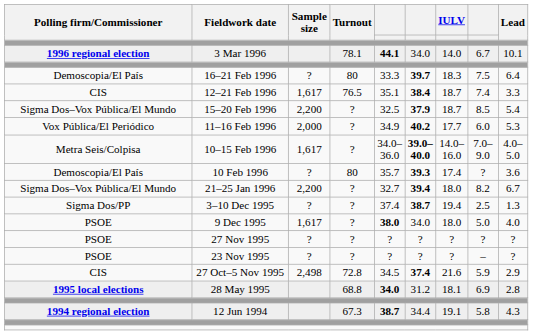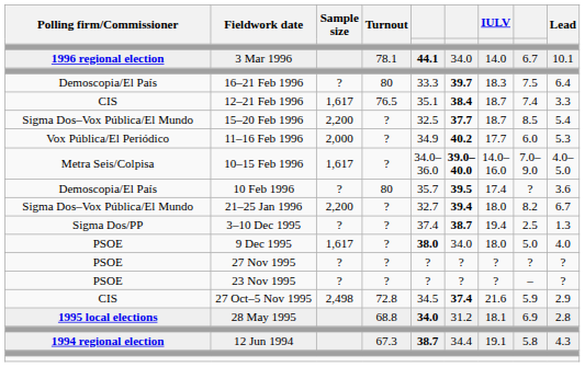15–20 Feb 1996 | column 6: 37.9 -> 37.7
10 Feb 1996 | column 6: 39.3 -> 39.5
